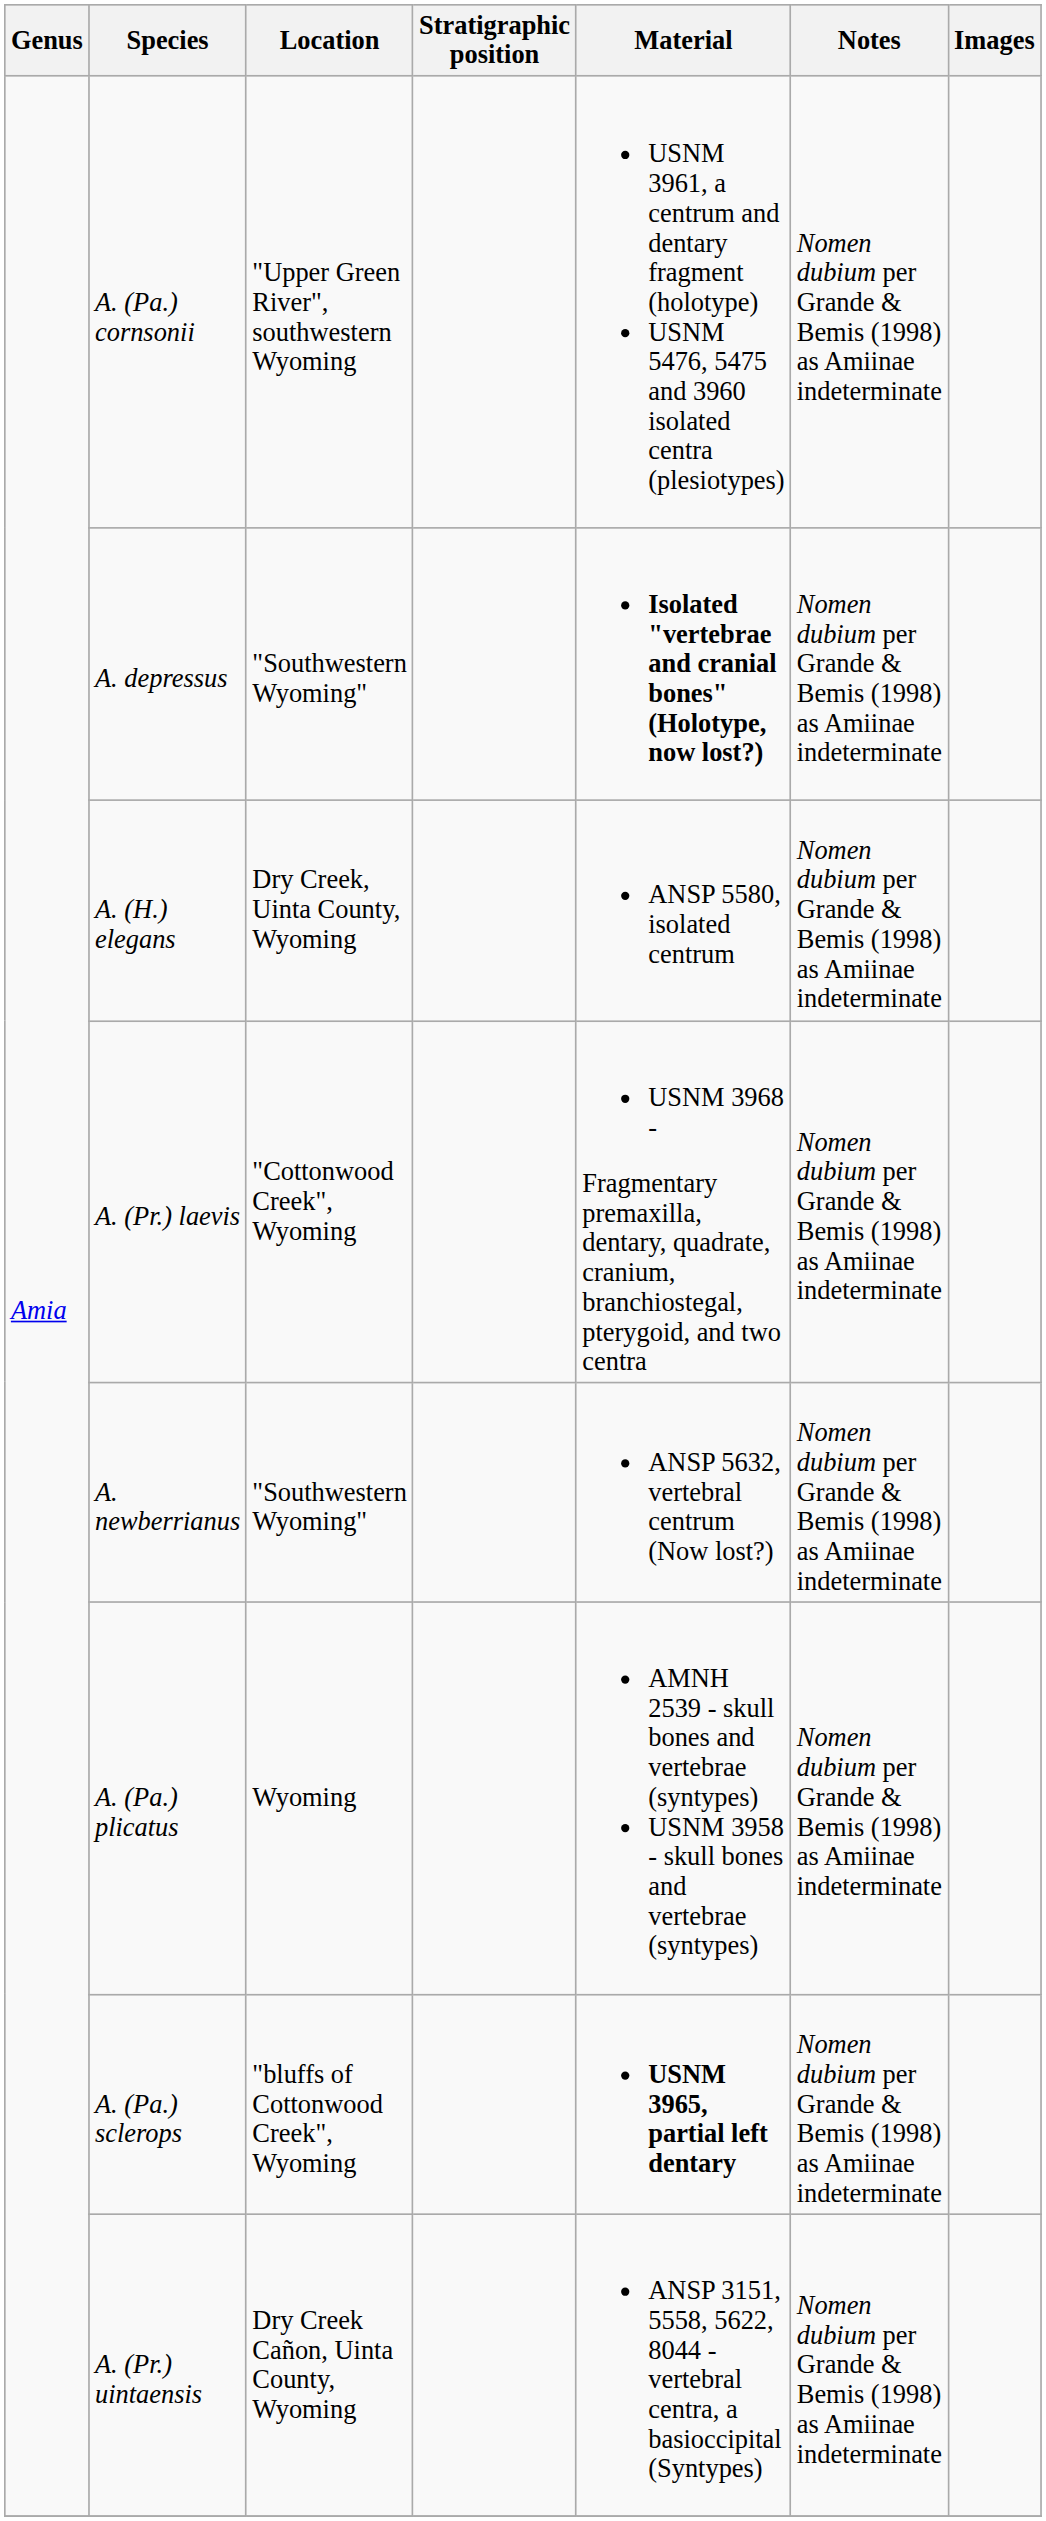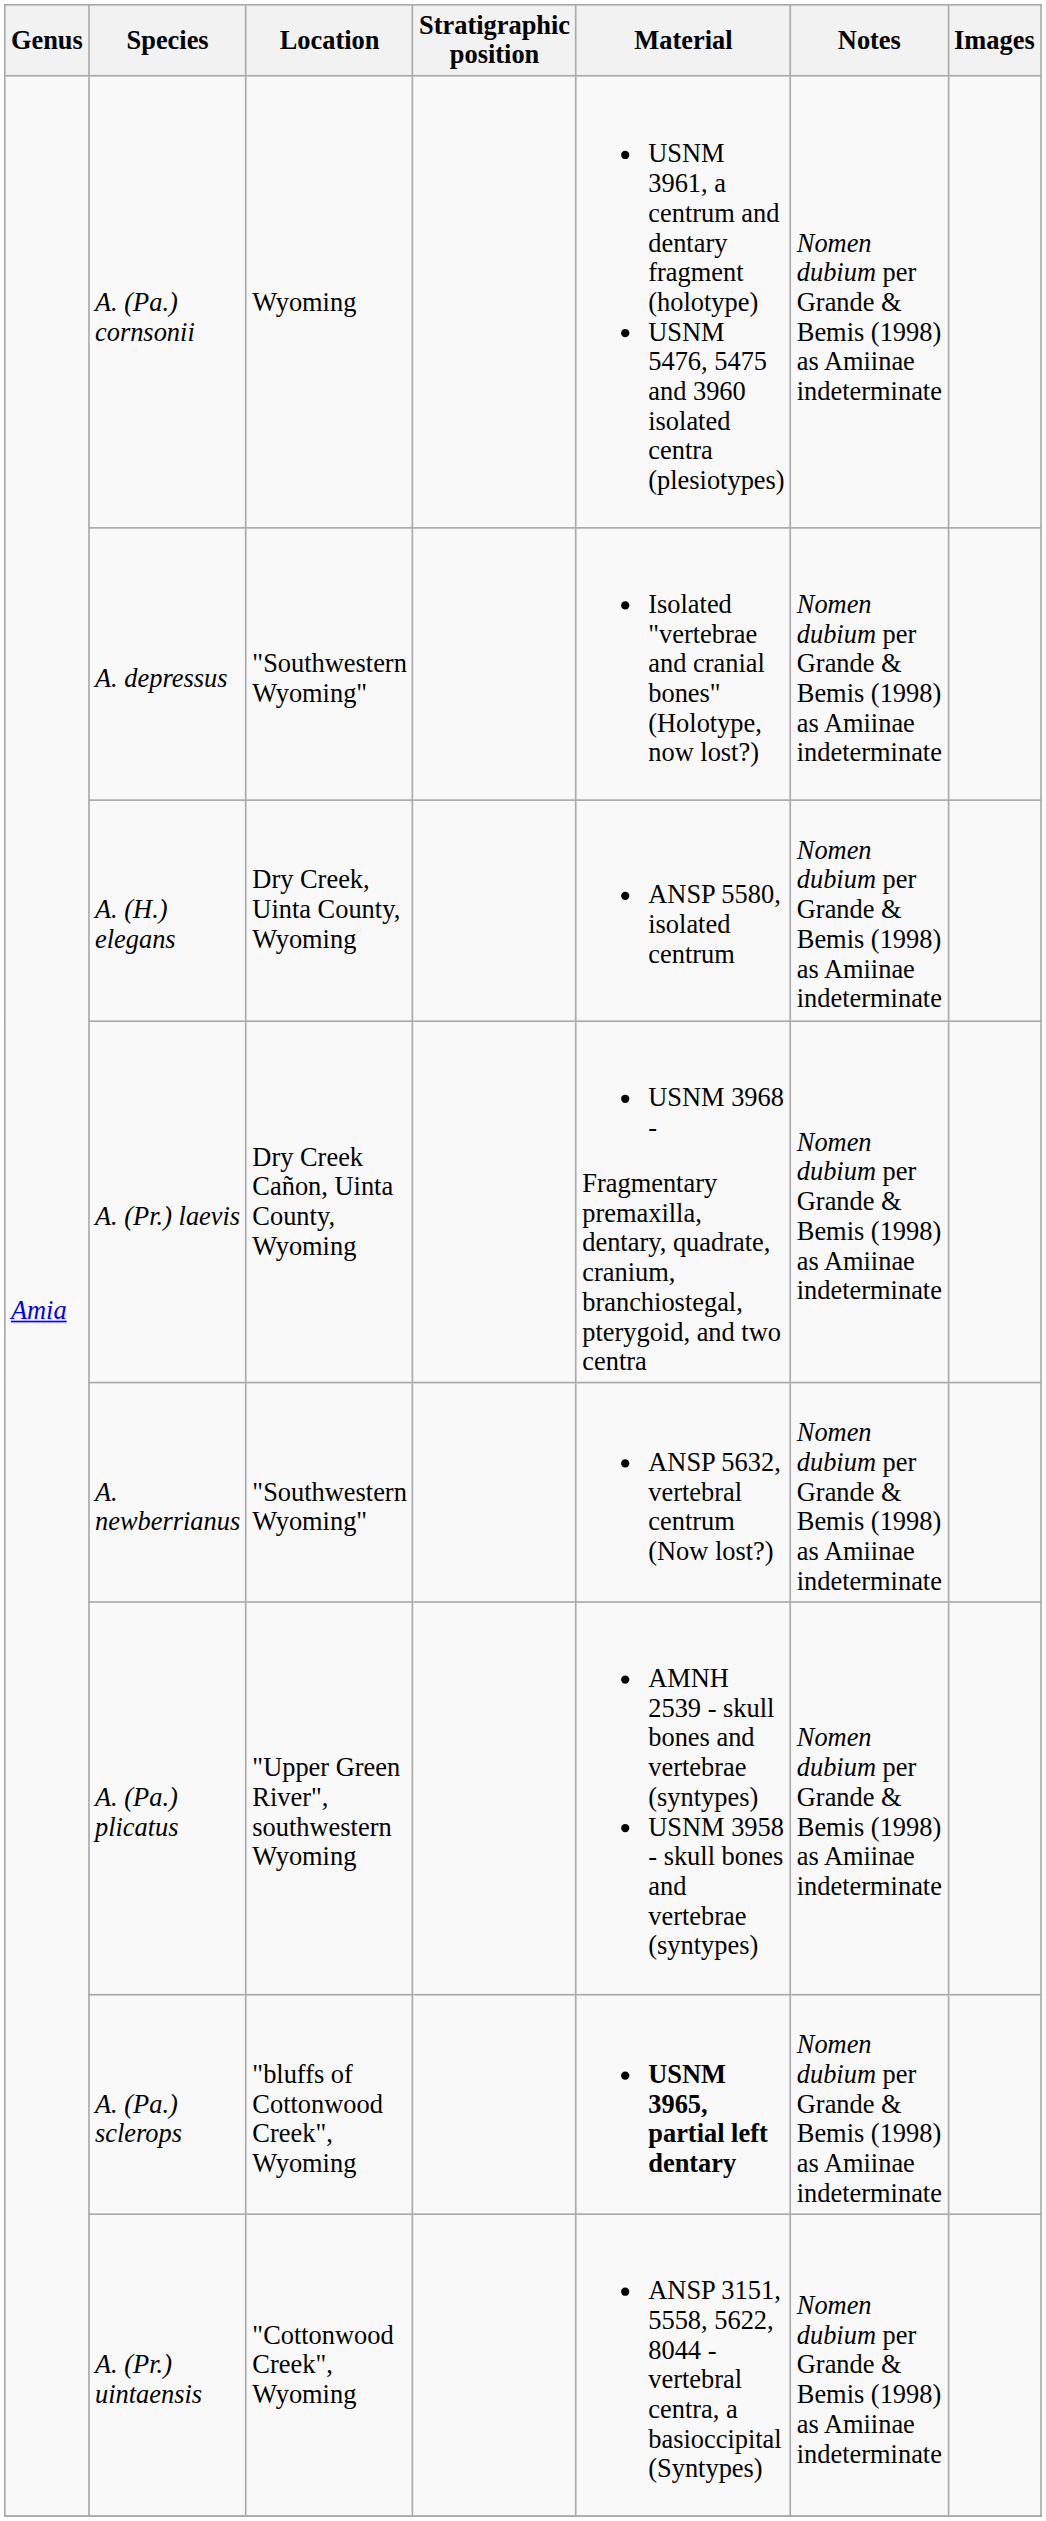A. (Pa.) cornsonii | Location: "Upper Green River", southwestern Wyoming -> Wyoming
A. depressus | Material: bold -> normal
A. (Pr.) laevis | Location: "Cottonwood Creek", Wyoming -> Dry Creek Cañon, Uinta County, Wyoming
A. (Pa.) plicatus | Location: Wyoming -> "Upper Green River", southwestern Wyoming
A. (Pr.) uintaensis | Location: Dry Creek Cañon, Uinta County, Wyoming -> "Cottonwood Creek", Wyoming
